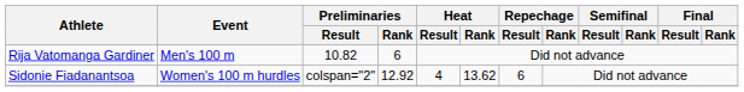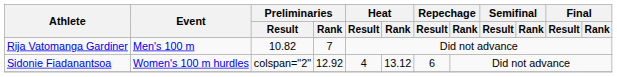Rija Vatomanga Gardiner | Preliminaries / Rank: 6 -> 7
Sidonie Fiadanantsoa | Heat / Rank: 13.62 -> 13.12
